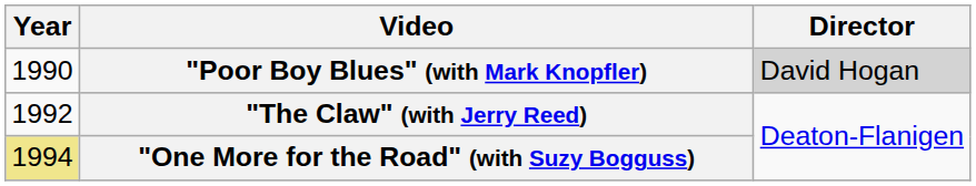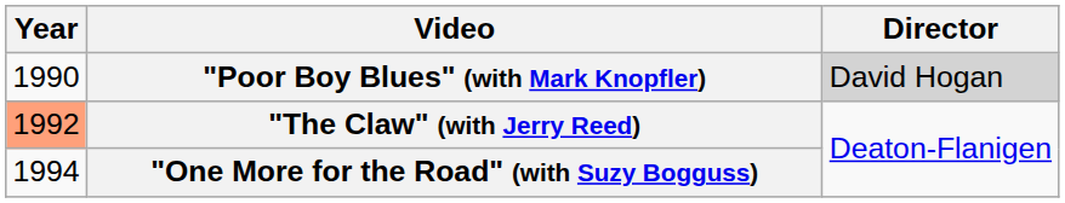"The Claw" (with Jerry Reed) | Year: no background -> lightsalmon background
"One More for the Road" (with Suzy Bogguss) | Year: khaki background -> no background
